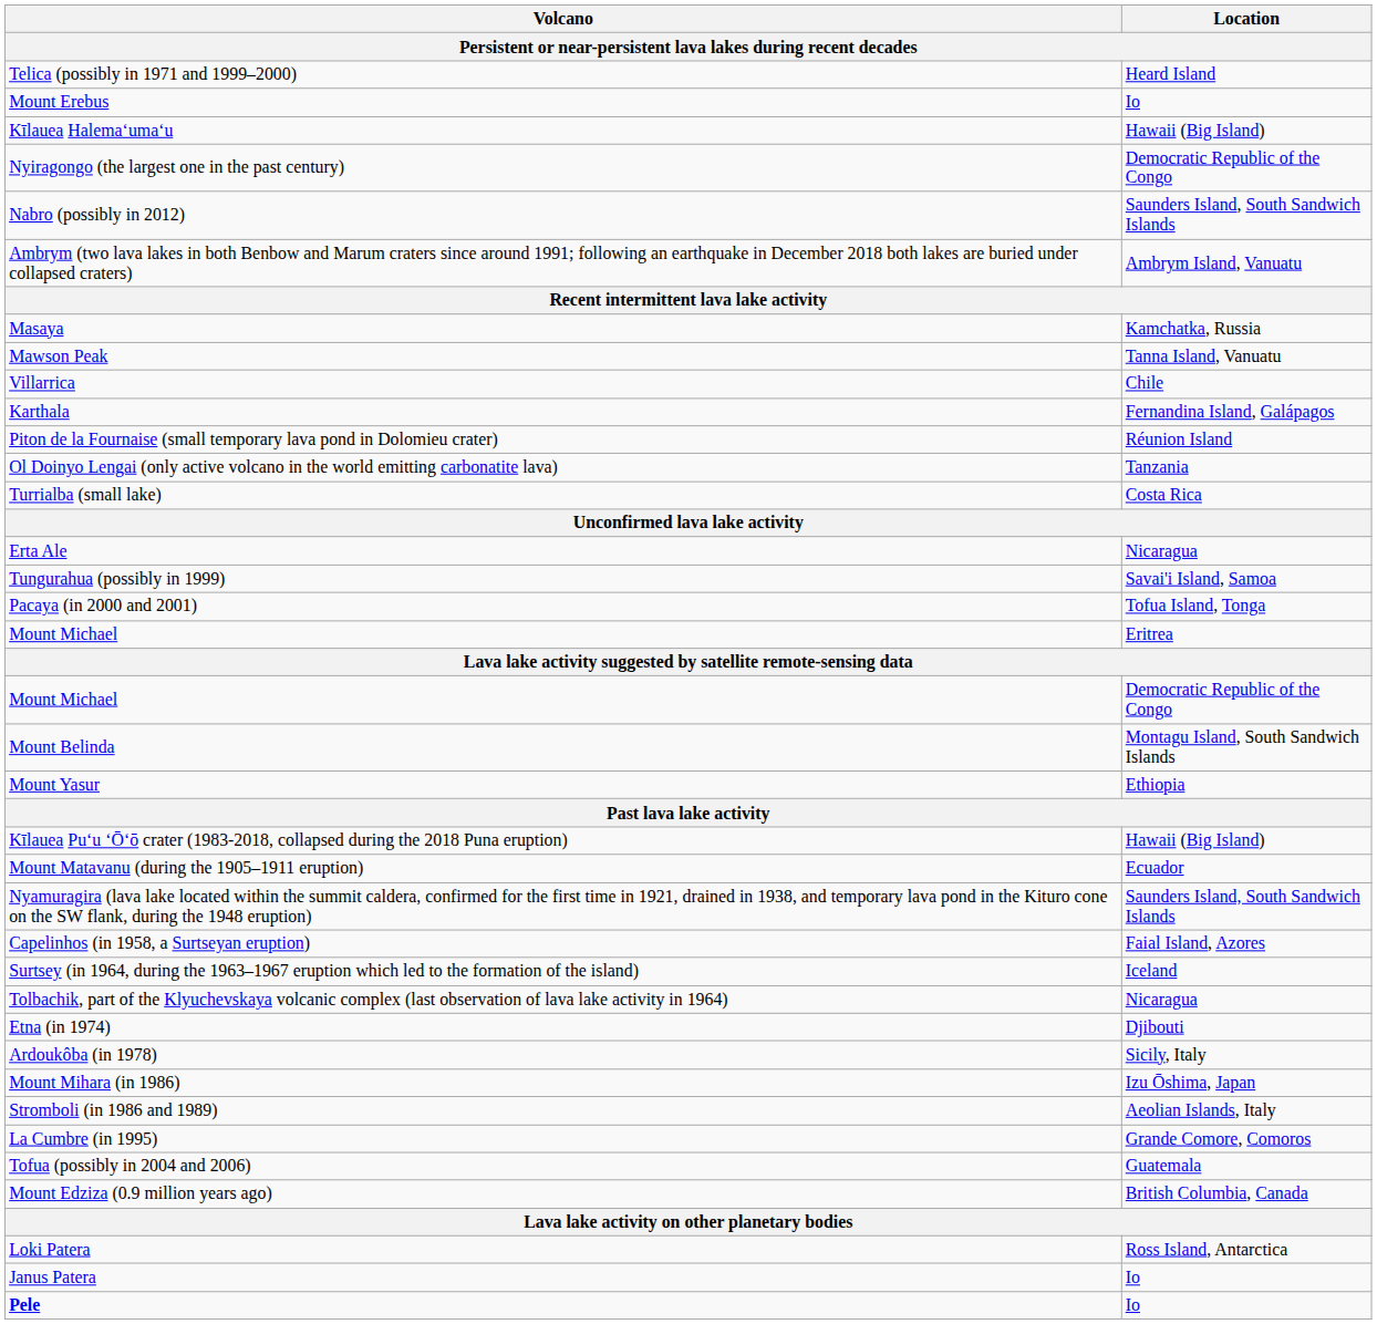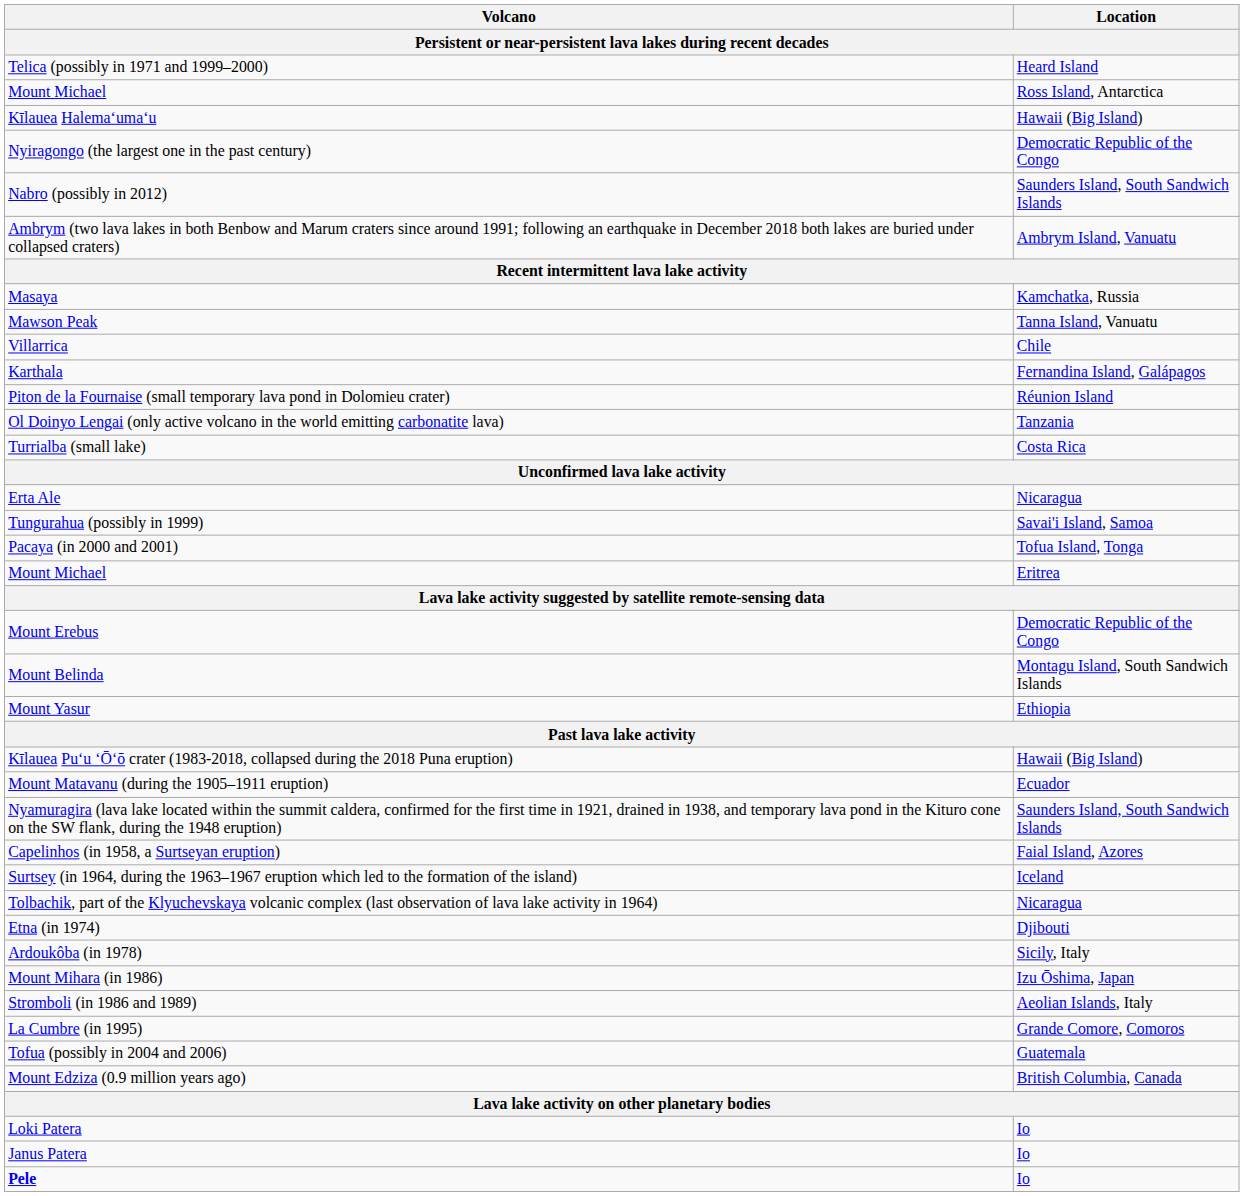row 4 | Volcano: Mount Erebus -> Mount Michael
row 4 | Location: Io -> Ross Island, Antarctica
row 23 | Volcano: Mount Michael -> Mount Erebus
row 41 | Location: Ross Island, Antarctica -> Io
